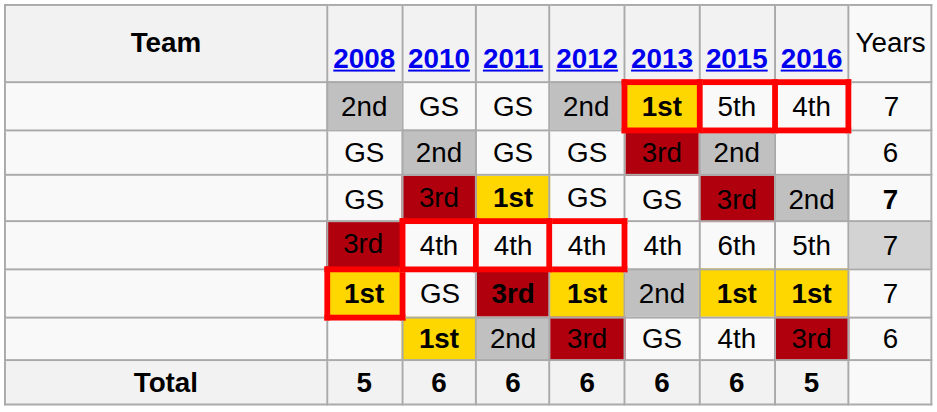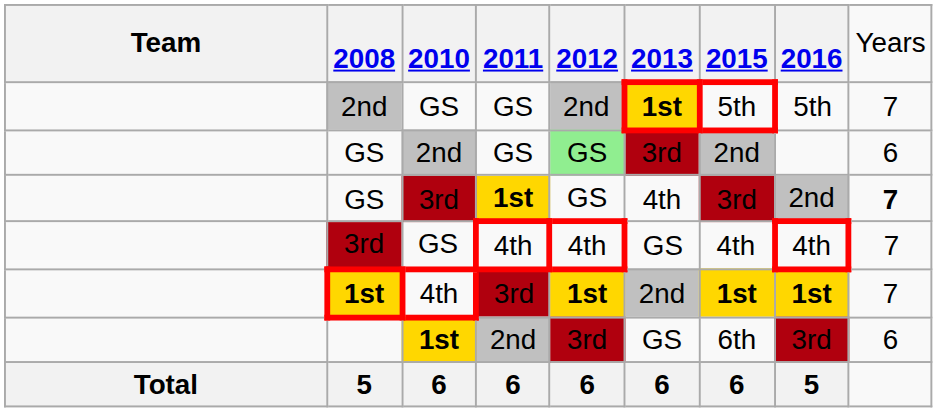row 2 | column 8: 4th -> 5th
row 3 | column 5: no background -> lightgreen background
row 4 | column 6: GS -> 4th
row 5 | column 3: 4th -> GS
row 5 | column 6: 4th -> GS
row 5 | column 7: 6th -> 4th
row 5 | column 8: 5th -> 4th
row 5 | column 9: lightgrey background -> no background
row 6 | column 3: GS -> 4th
row 6 | column 4: bold -> normal
row 7 | column 7: 4th -> 6th
